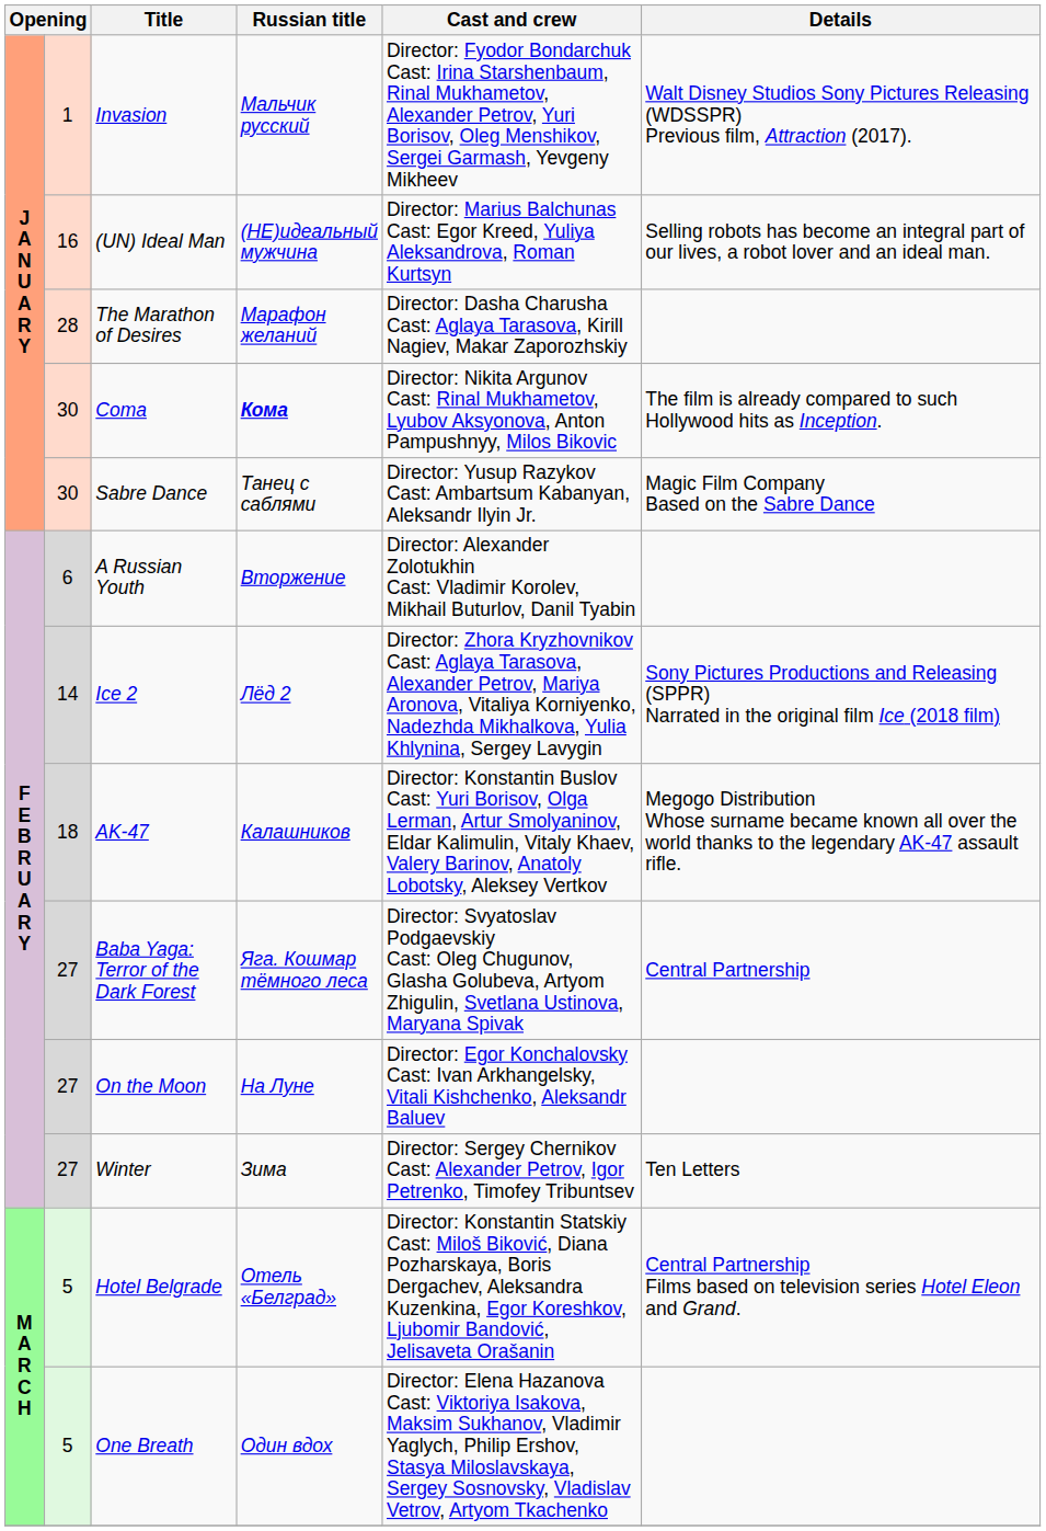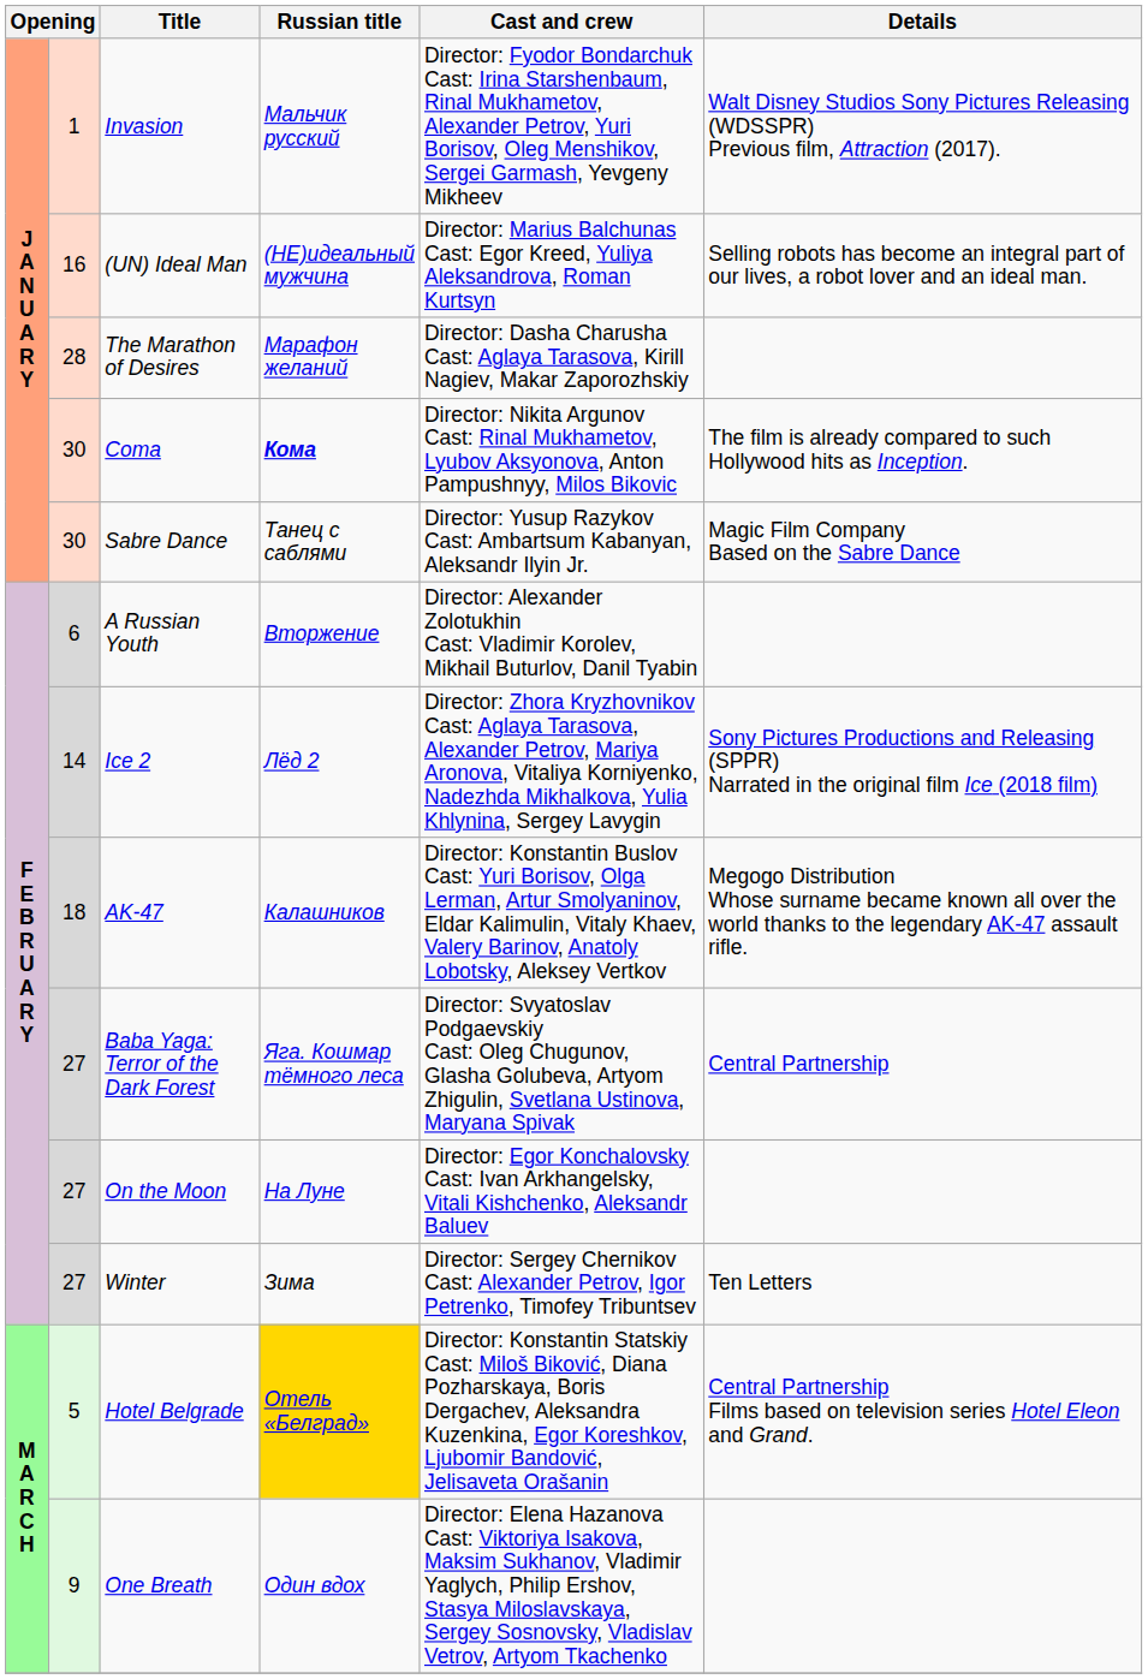Hotel Belgrade | Russian title: no background -> gold background
One Breath | column 2: 5 -> 9
